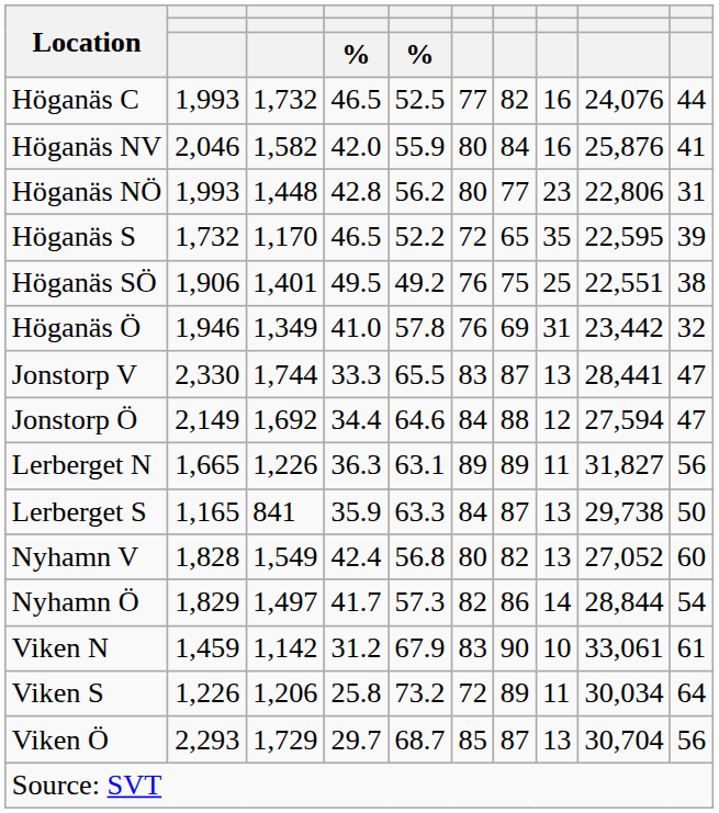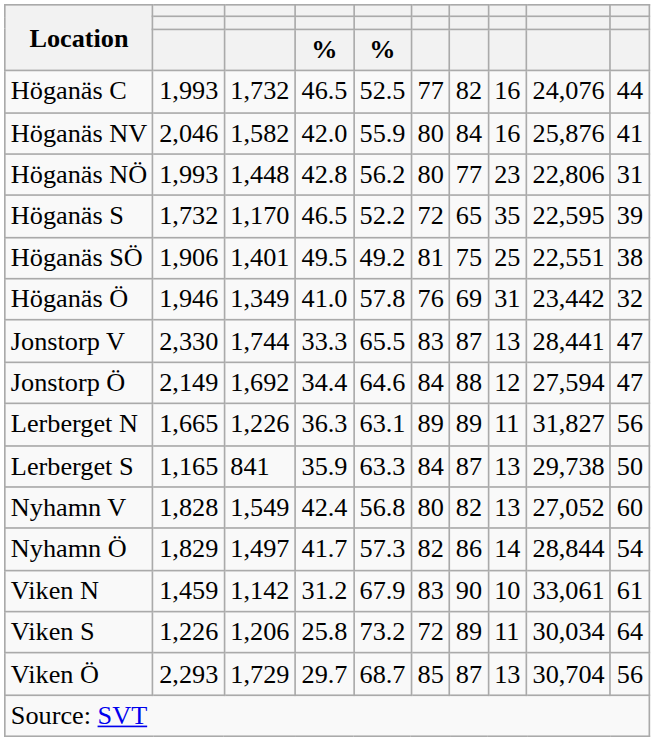Höganäs SÖ | column 6: 76 -> 81
